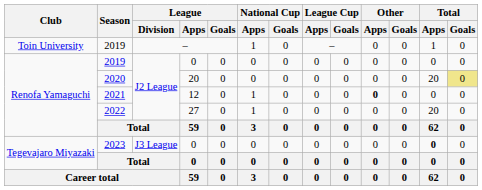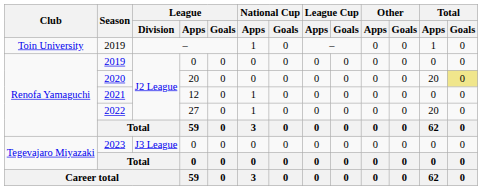2021 | Other / Apps: bold -> normal
2023 | Total / Apps: bold -> normal
